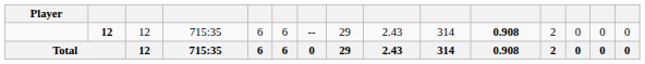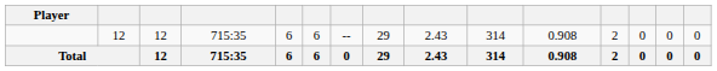row 2 | column 2: bold -> normal
row 2 | column 11: bold -> normal
